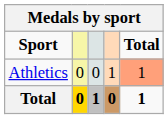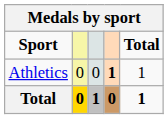Athletics | column 4: normal -> bold
Athletics | Total: lightsalmon background -> no background
